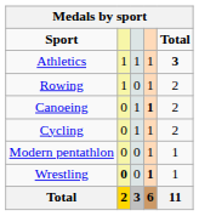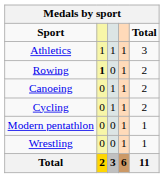Athletics | Total: bold -> normal
Rowing | column 2: normal -> bold
Canoeing | column 4: bold -> normal
Wrestling | column 2: bold -> normal
Wrestling | column 4: bold -> normal
